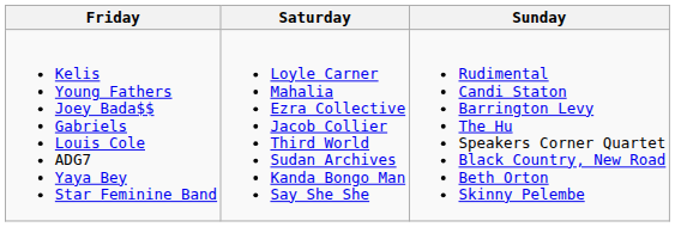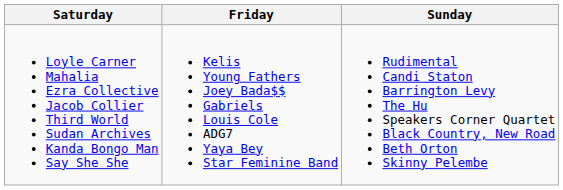columns swapped: Friday <-> Saturday
